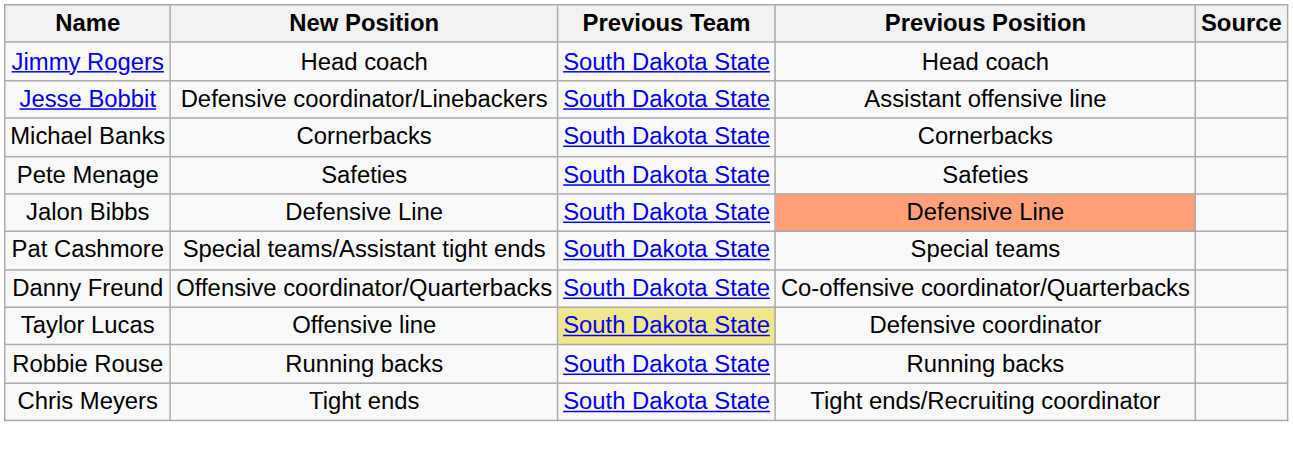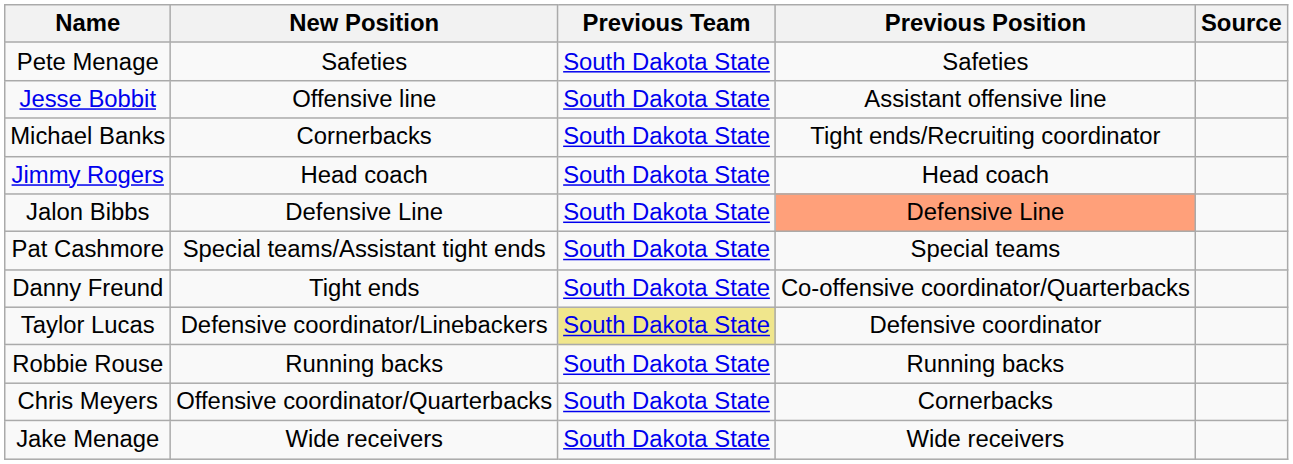rows swapped: Jimmy Rogers <-> Pete Menage
Jesse Bobbit | New Position: Defensive coordinator/Linebackers -> Offensive line
Michael Banks | Previous Position: Cornerbacks -> Tight ends/Recruiting coordinator
Danny Freund | New Position: Offensive coordinator/Quarterbacks -> Tight ends
Taylor Lucas | New Position: Offensive line -> Defensive coordinator/Linebackers
Chris Meyers | New Position: Tight ends -> Offensive coordinator/Quarterbacks
Chris Meyers | Previous Position: Tight ends/Recruiting coordinator -> Cornerbacks
+ row: Jake Menage | Wide receivers | South Dakota State | Wide receivers
